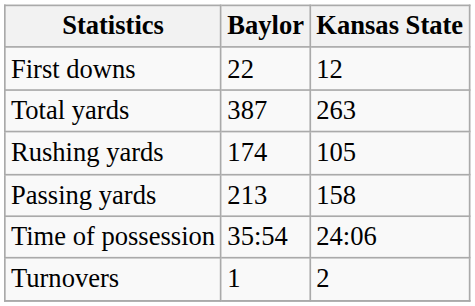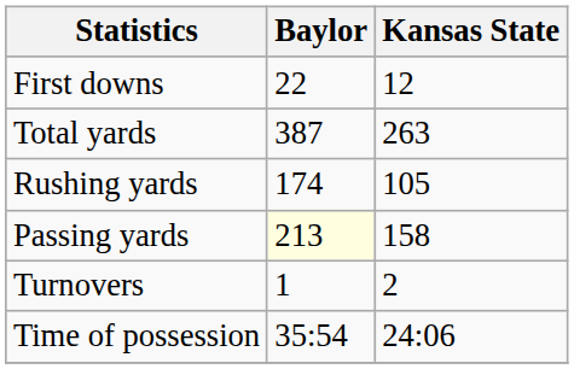Passing yards | Baylor: no background -> lightyellow background
rows swapped: Turnovers <-> Time of possession
